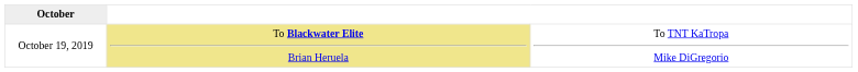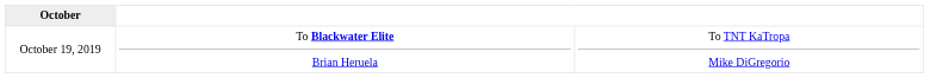October 19, 2019 | column 2: khaki background -> no background
